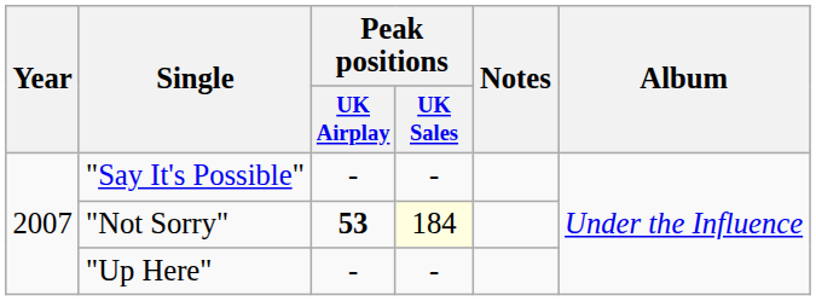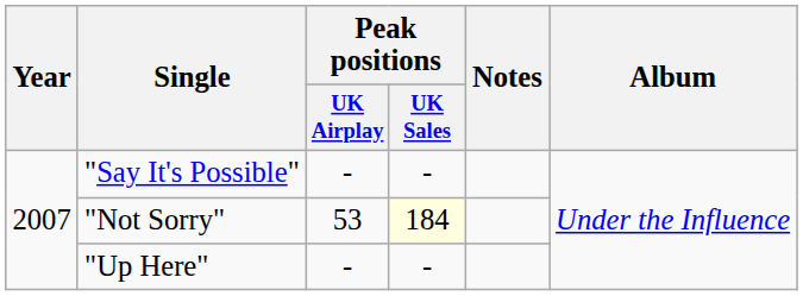"Not Sorry" | Peak positions / UK Airplay: bold -> normal
